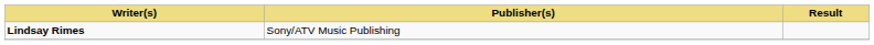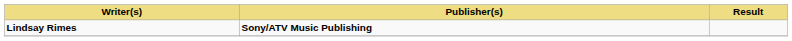Lindsay Rimes | Publisher(s): normal -> bold
